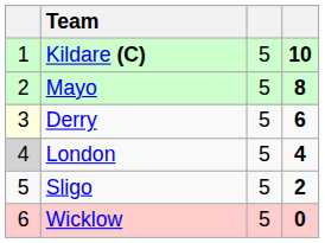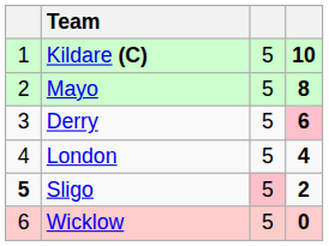Derry | column 1: lightyellow background -> no background
Derry | column 4: no background -> pink background
London | column 1: lightgrey background -> no background
Sligo | column 1: normal -> bold
Sligo | column 3: no background -> pink background
